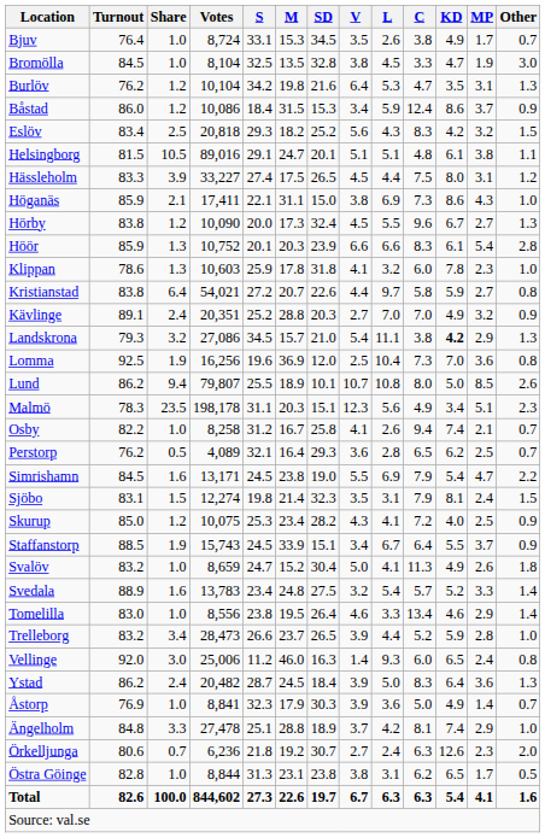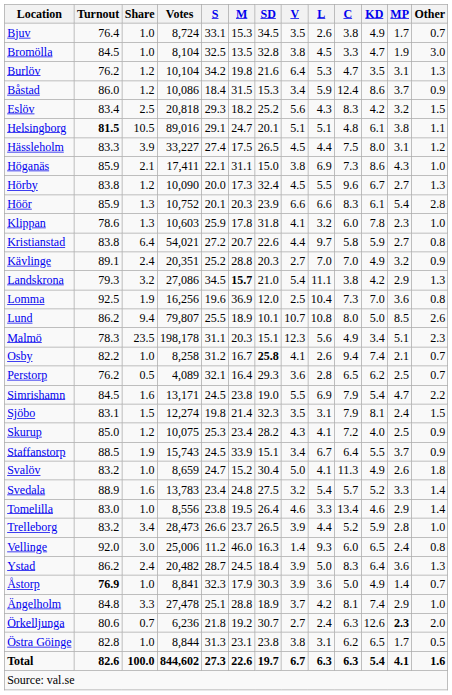Helsingborg | Turnout: normal -> bold
Landskrona | M: normal -> bold
Landskrona | KD: bold -> normal
Osby | SD: normal -> bold
Åstorp | Turnout: normal -> bold
Örkelljunga | MP: normal -> bold
